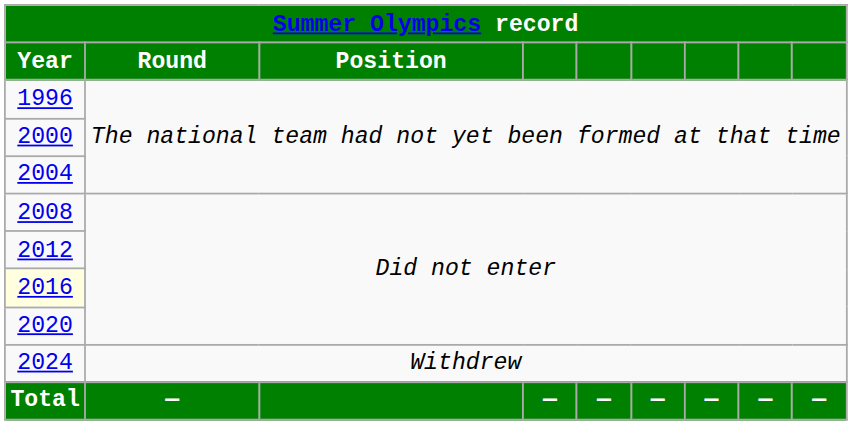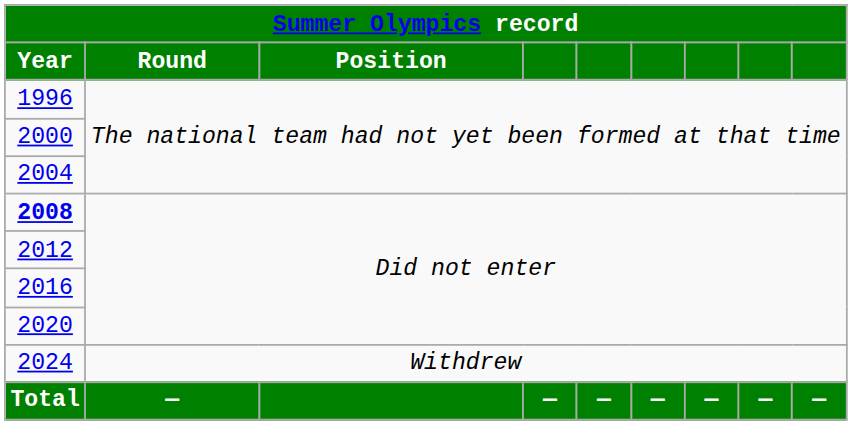2008 | Year: normal -> bold
2016 | Year: lightyellow background -> no background
